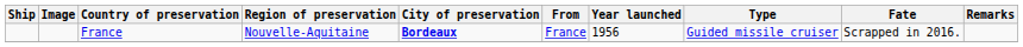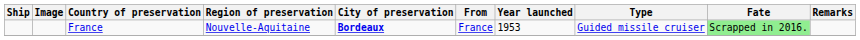row 2 | Year launched: 1956 -> 1953
row 2 | Fate: no background -> lightgreen background
